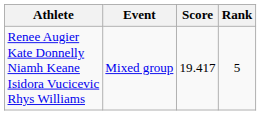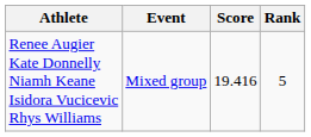row 2 | Score: 19.417 -> 19.416
